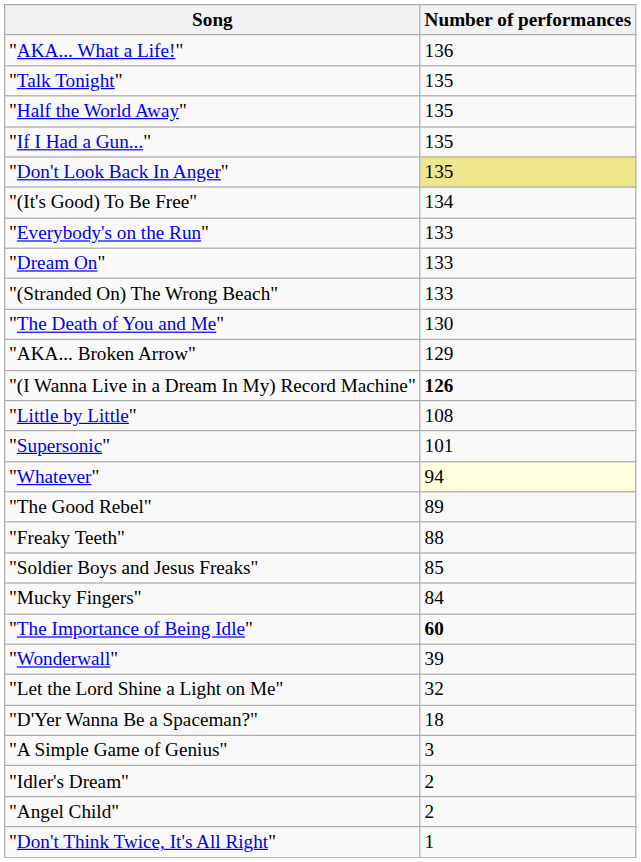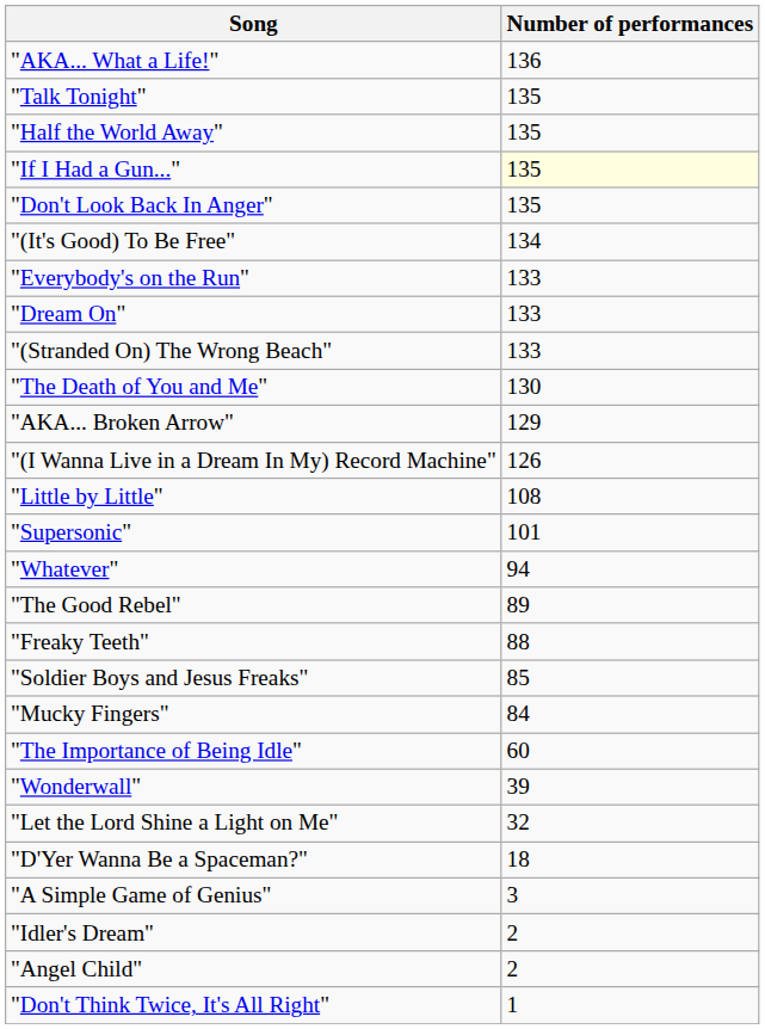"If I Had a Gun..." | Number of performances: no background -> lightyellow background
"Don't Look Back In Anger" | Number of performances: khaki background -> no background
"(I Wanna Live in a Dream In My) Record Machine" | Number of performances: bold -> normal
"Whatever" | Number of performances: lightyellow background -> no background
"The Importance of Being Idle" | Number of performances: bold -> normal
